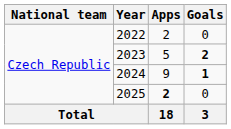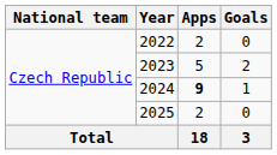2023 | Goals: bold -> normal
2024 | Apps: normal -> bold
2024 | Goals: bold -> normal
2025 | Apps: bold -> normal
